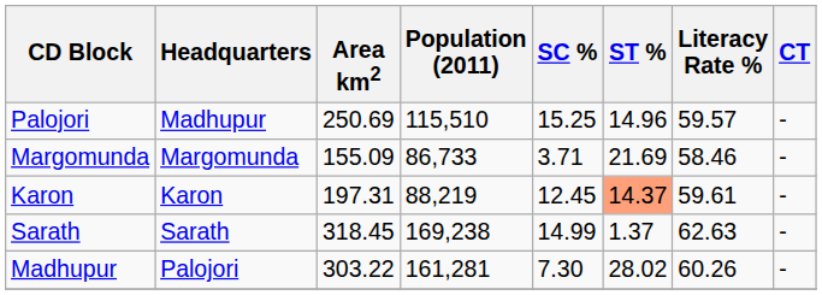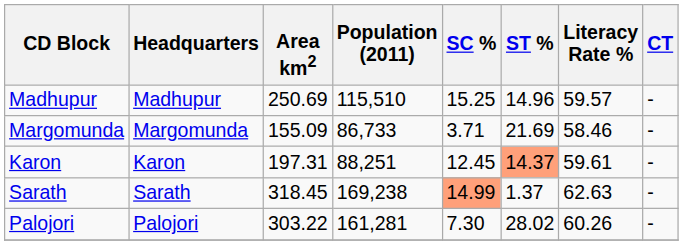row 2 | CD Block: Palojori -> Madhupur
row 4 | Population (2011): 88,219 -> 88,251
row 5 | SC %: no background -> lightsalmon background
row 6 | CD Block: Madhupur -> Palojori
